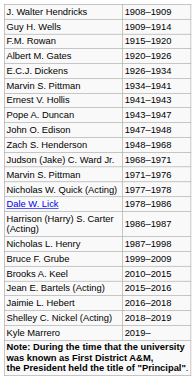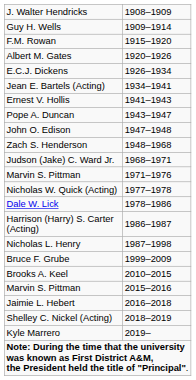row 6 | column 1: Marvin S. Pittman -> Jean E. Bartels (Acting)
row 19 | column 1: Jean E. Bartels (Acting) -> Marvin S. Pittman
